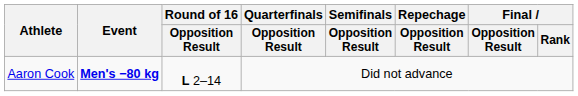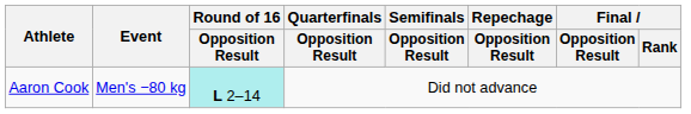Aaron Cook | Event: bold -> normal
Aaron Cook | Round of 16 / Opposition Result: no background -> paleturquoise background
